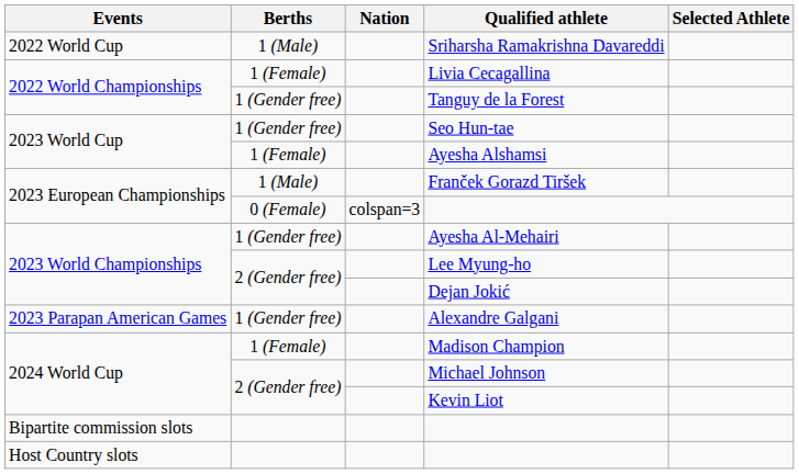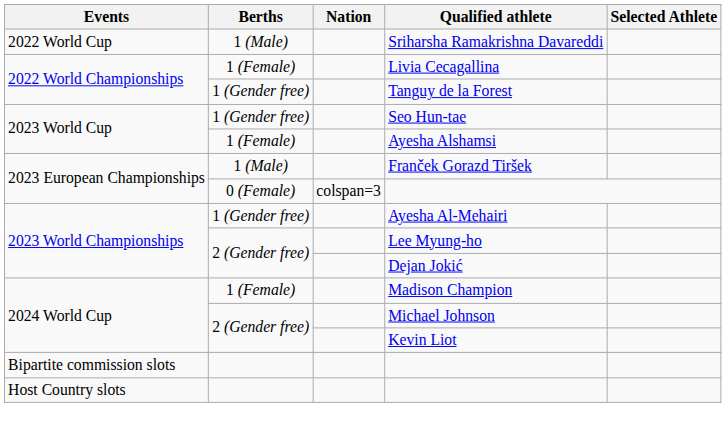- row: 2023 Parapan American Games | 1 (Gender free) | Alexandre Galgani
